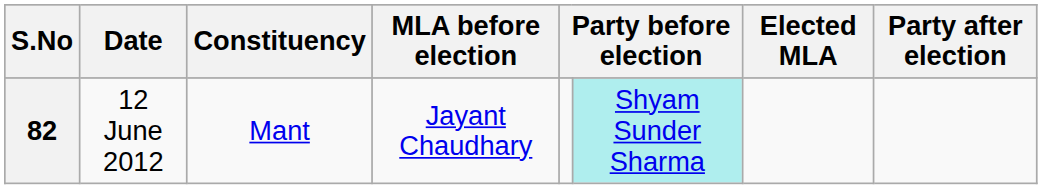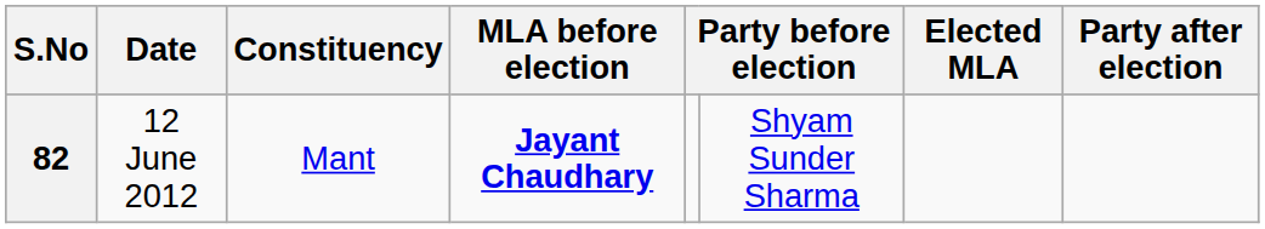82 | MLA before election: normal -> bold
82 | column 6: paleturquoise background -> no background
